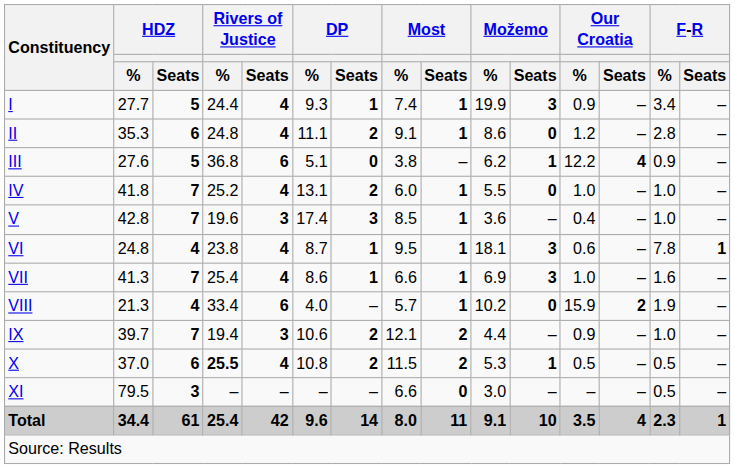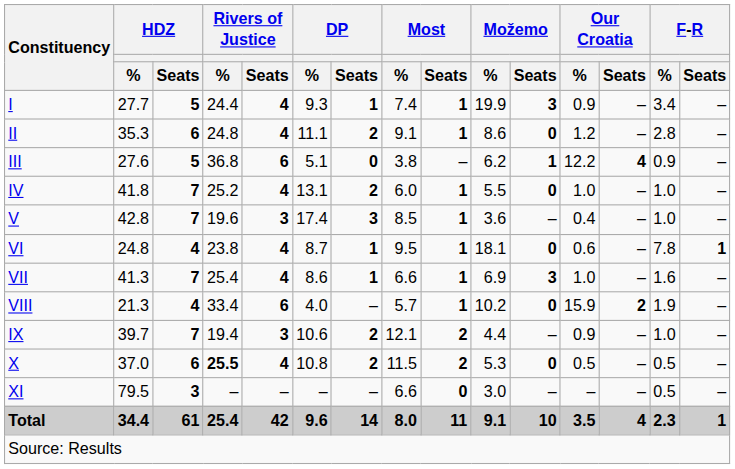VI | Možemo / Seats: 3 -> 0
X | Možemo / Seats: 1 -> 0
